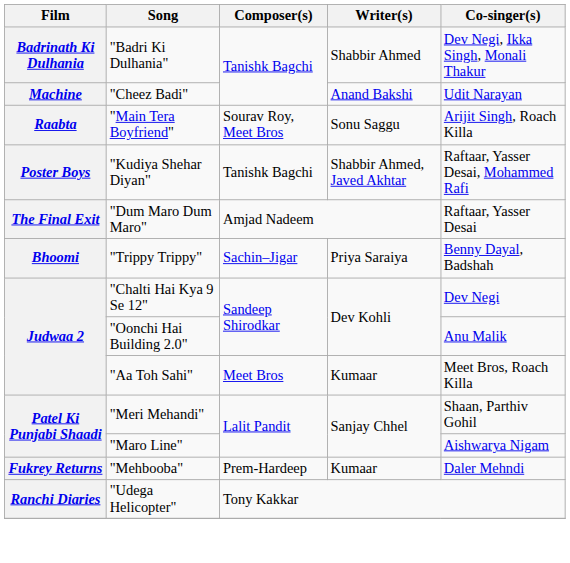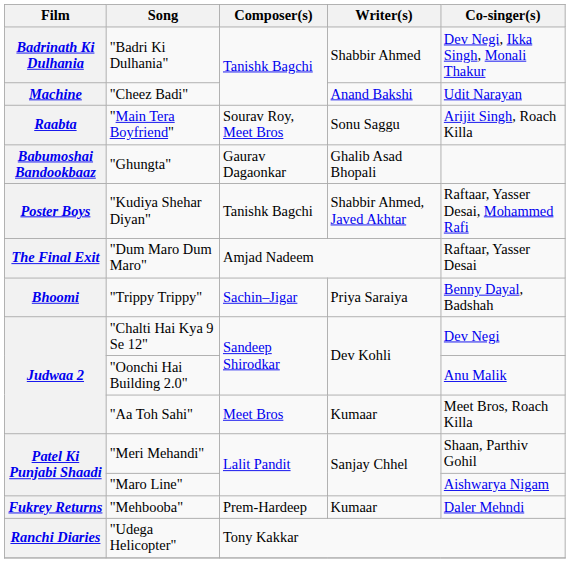+ row: Babumoshai Bandookbaaz | "Ghungta" | Gaurav Dagaonkar | Ghalib Asad Bhopali
